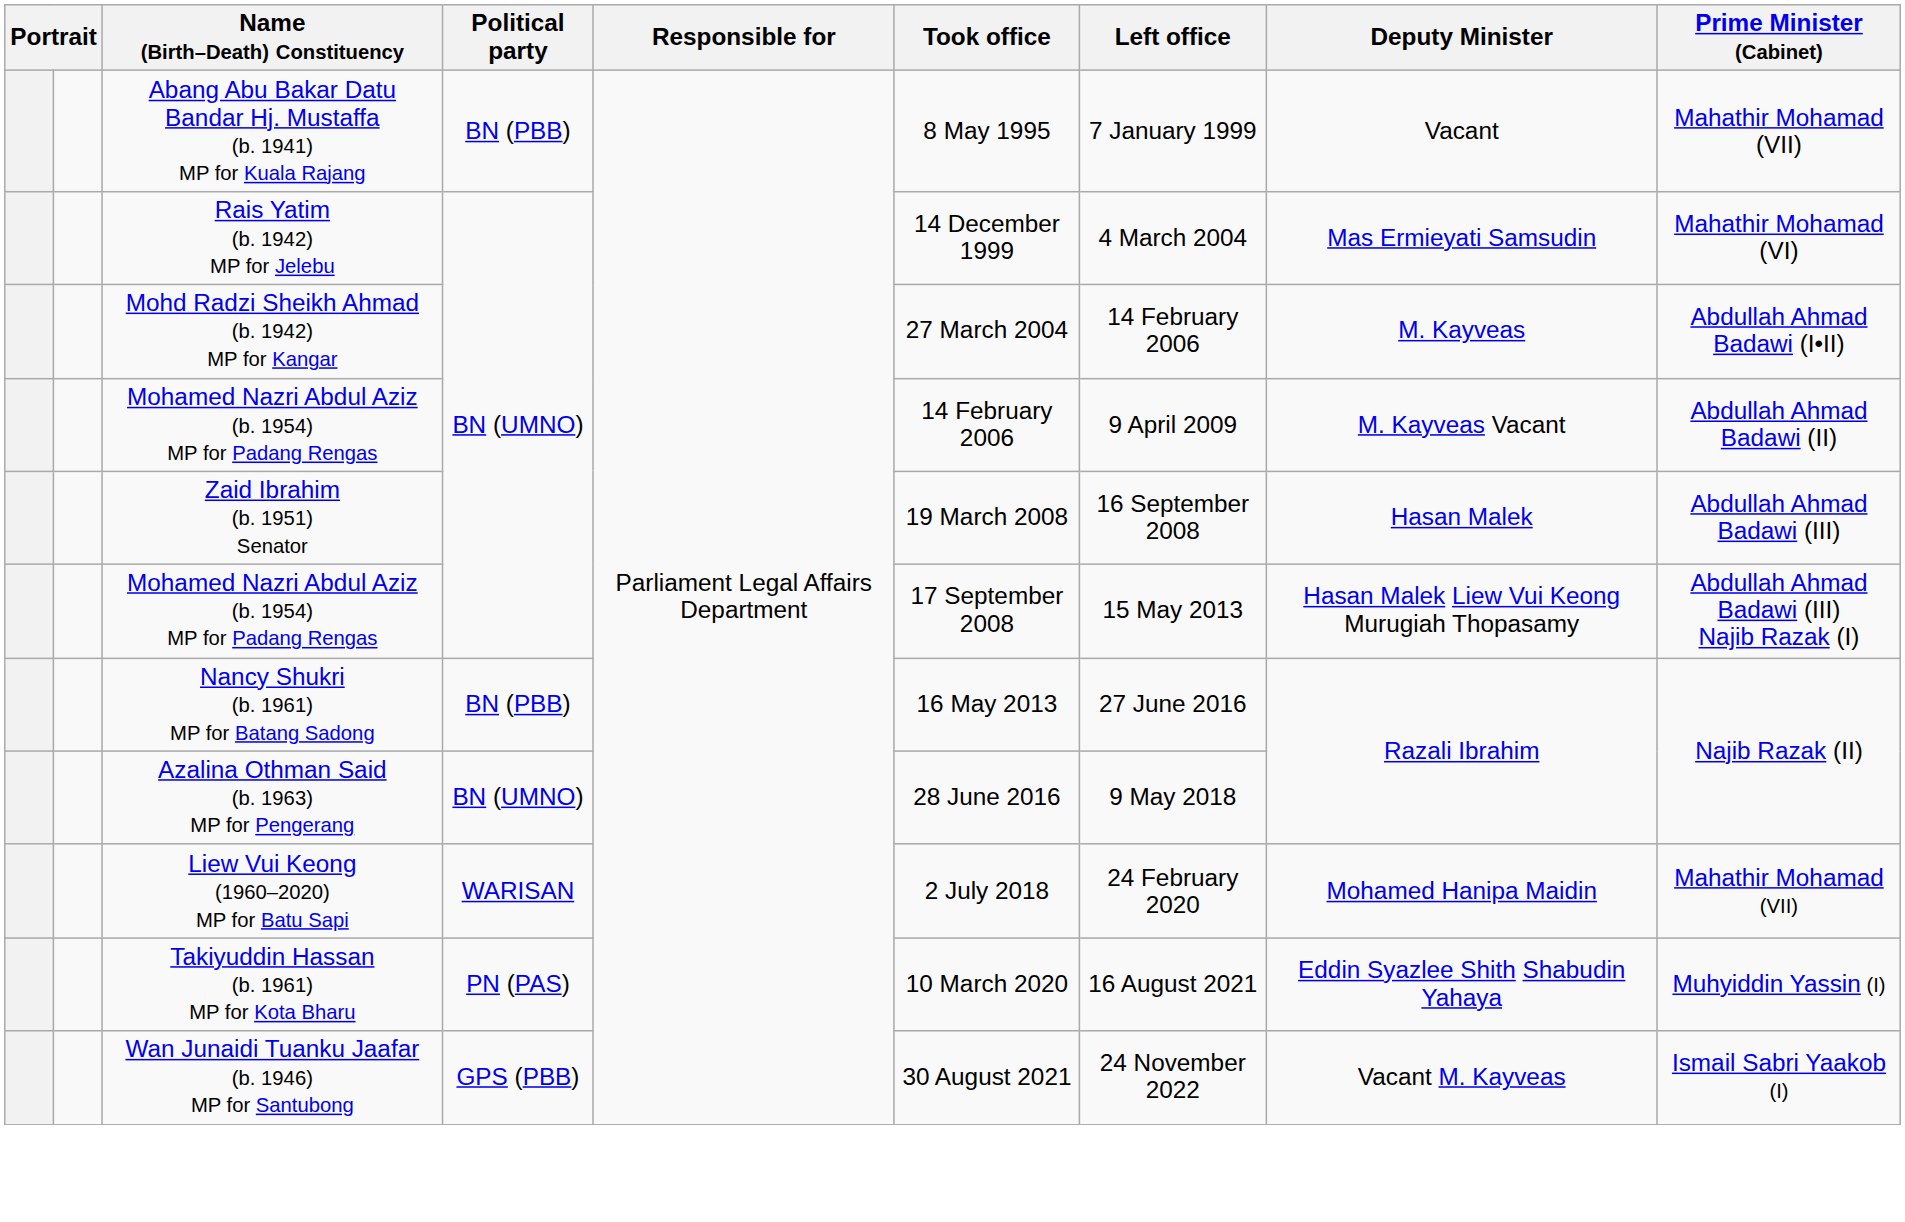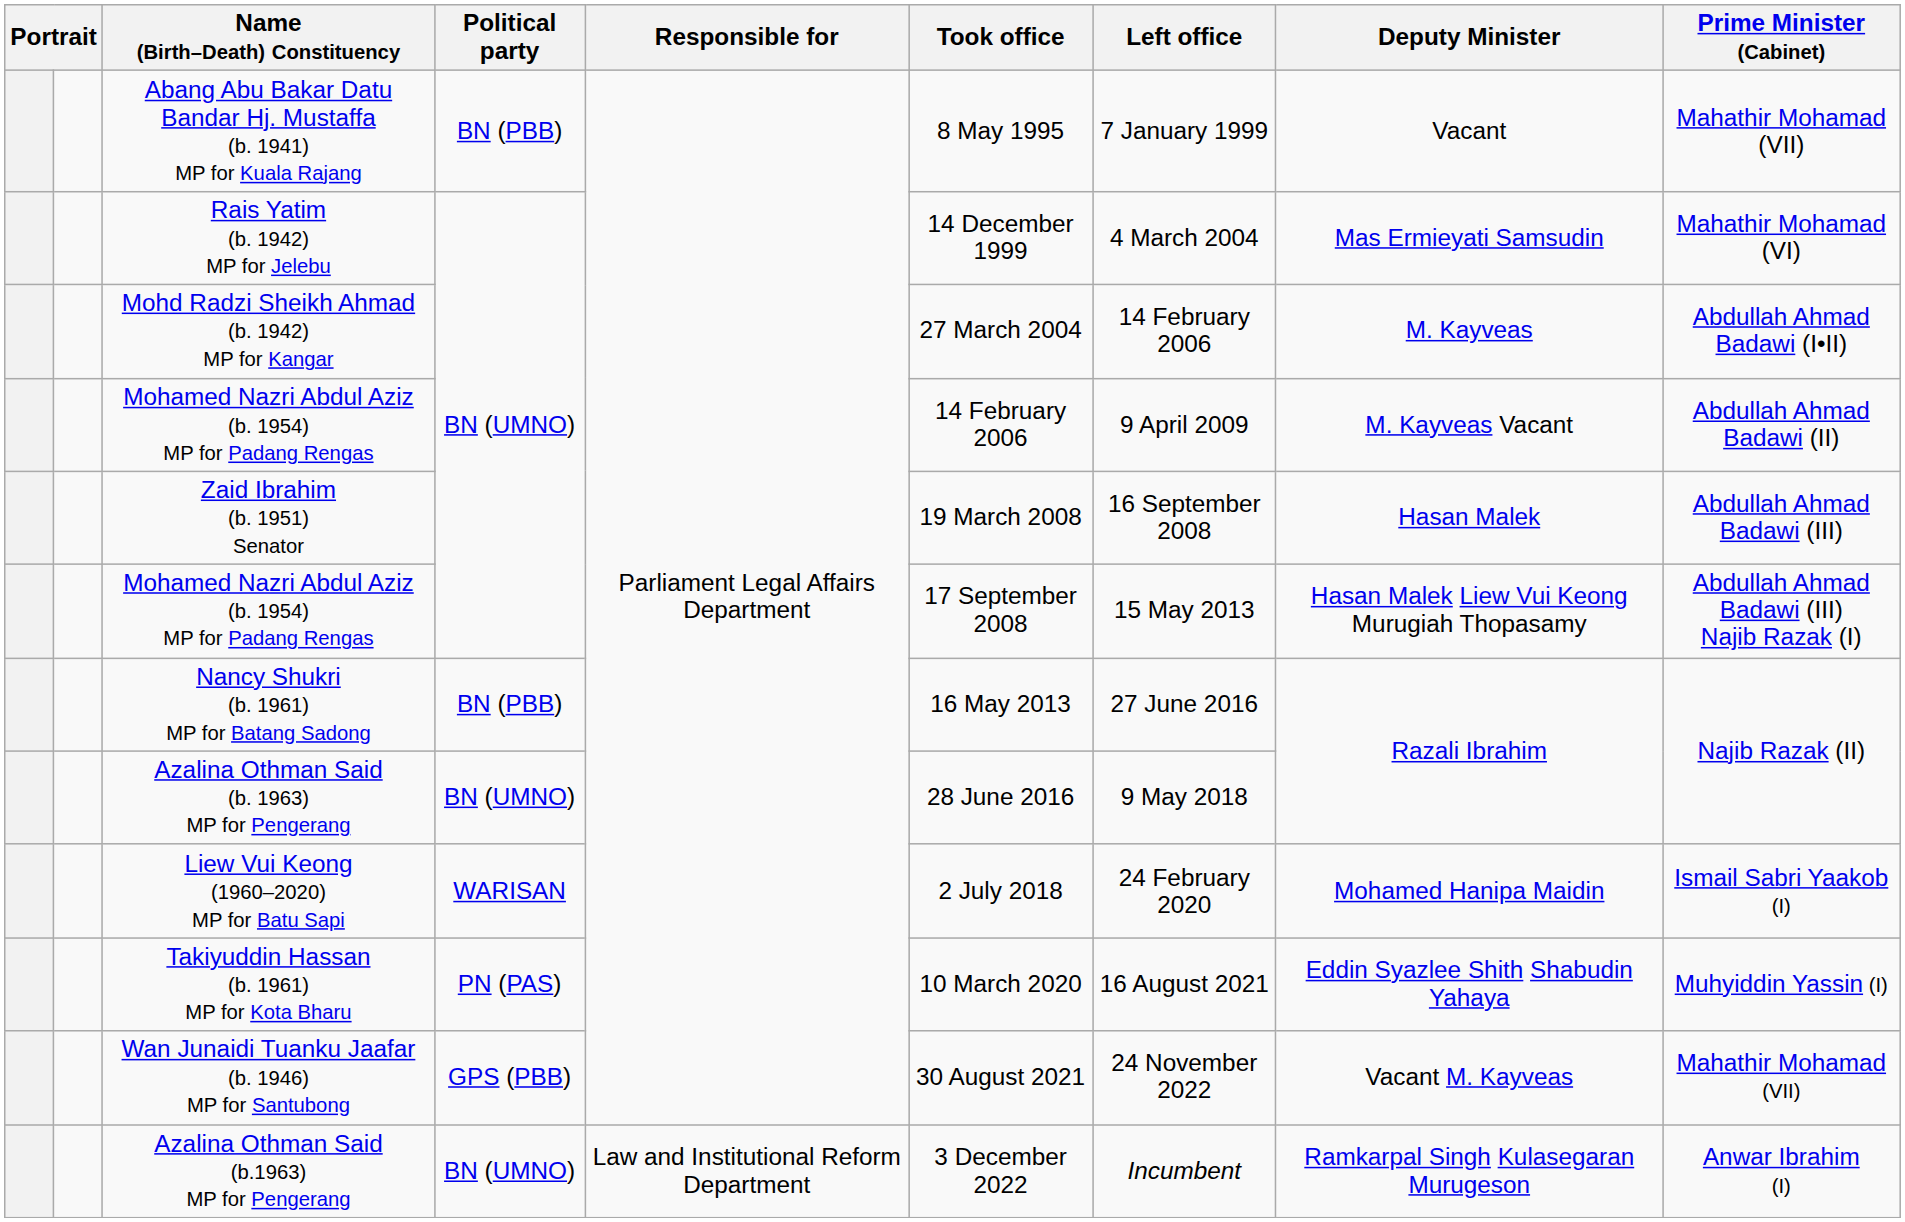Liew Vui Keong (1960–2020) MP for Batu Sapi | Prime Minister (Cabinet): Mahathir Mohamad (VII) -> Ismail Sabri Yaakob (I)
Wan Junaidi Tuanku Jaafar (b. 1946) MP for Santubong | Prime Minister (Cabinet): Ismail Sabri Yaakob (I) -> Mahathir Mohamad (VII)
+ row: Azalina Othman Said (b.1963) MP for Pengerang | BN (UMNO) | Law and Institutional Reform Department | 3 December 2022 | Incumbent | Ramkarpal Singh Kulasegaran Murugeson | Anwar Ibrahim (I)
